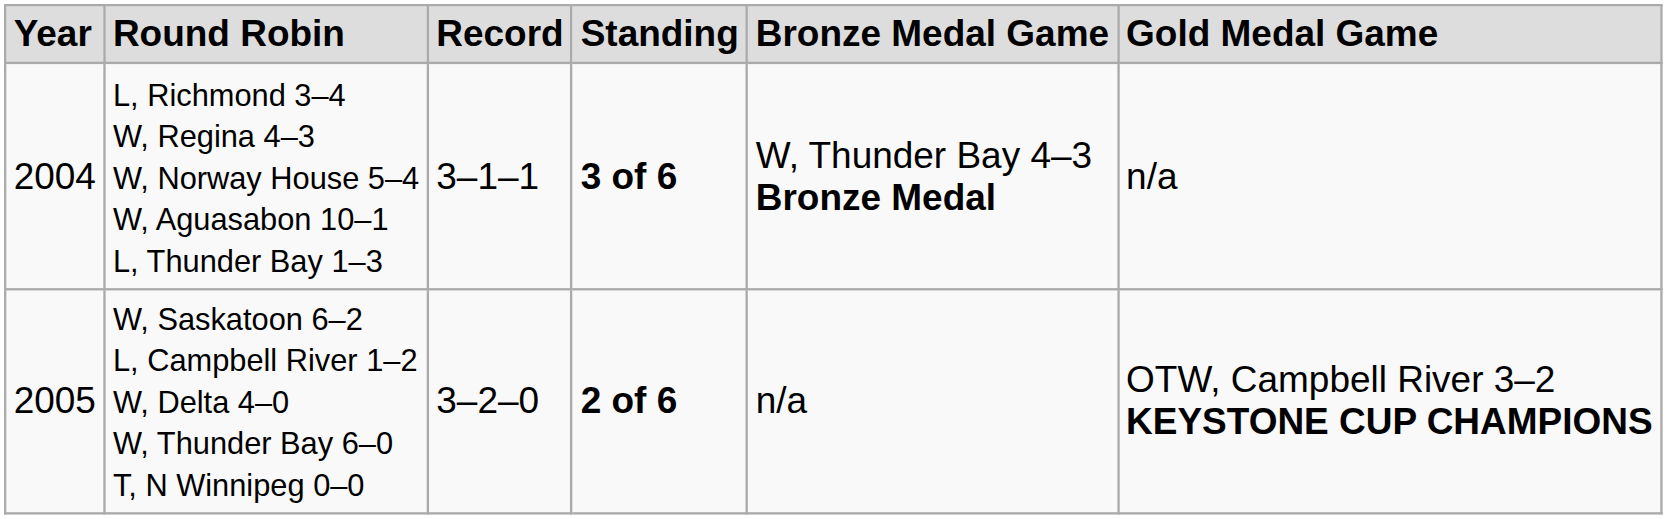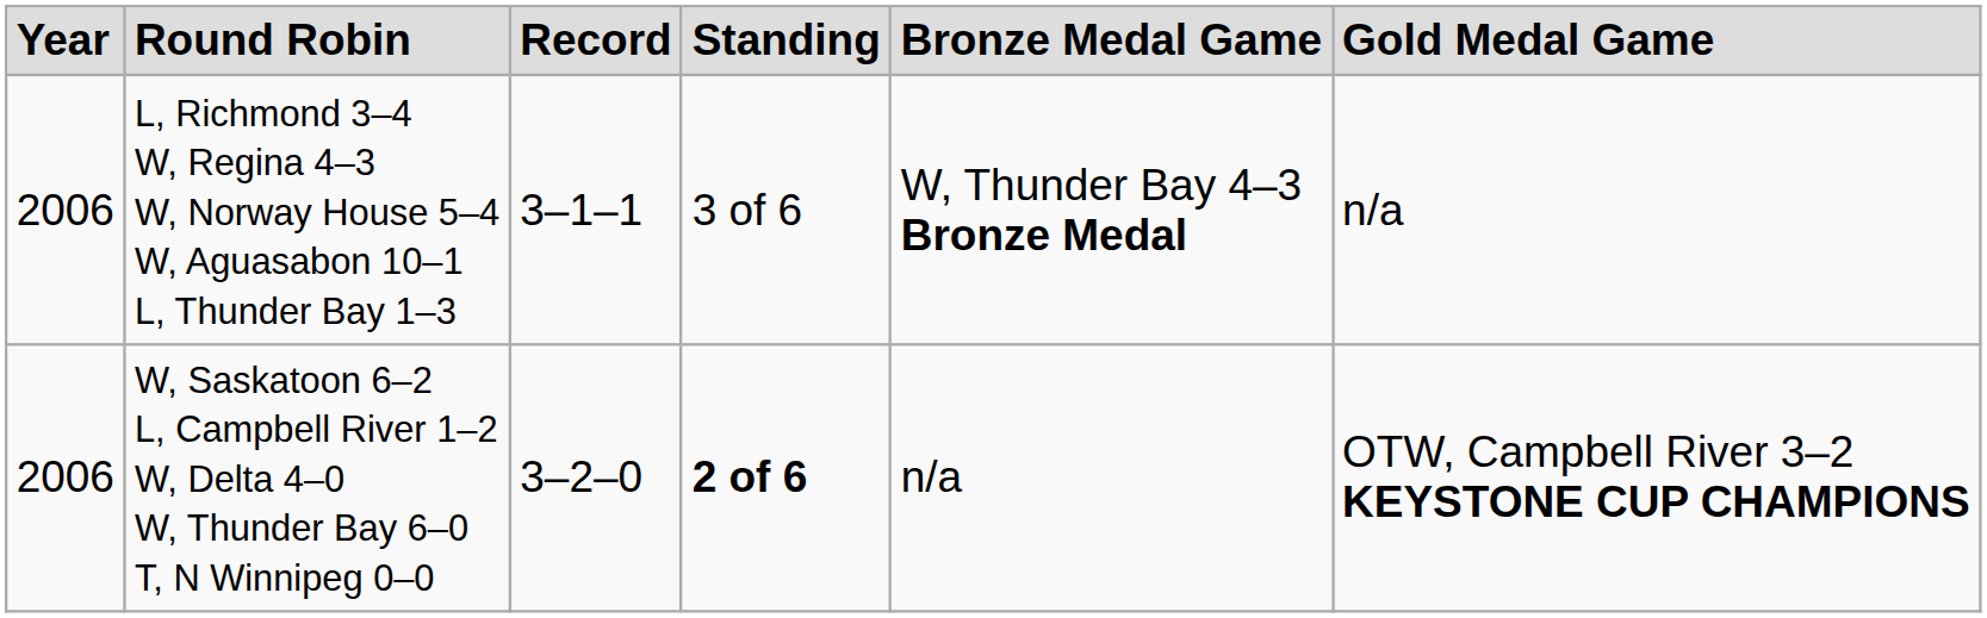row 2 | column 1: 2004 -> 2006
row 2 | column 4: bold -> normal
row 3 | column 1: 2005 -> 2006
